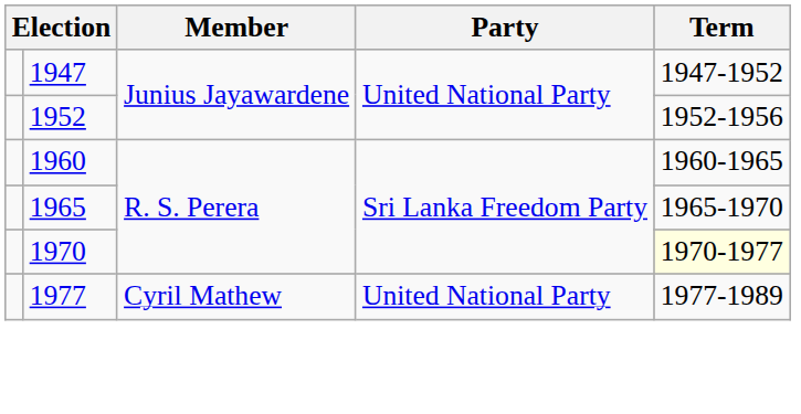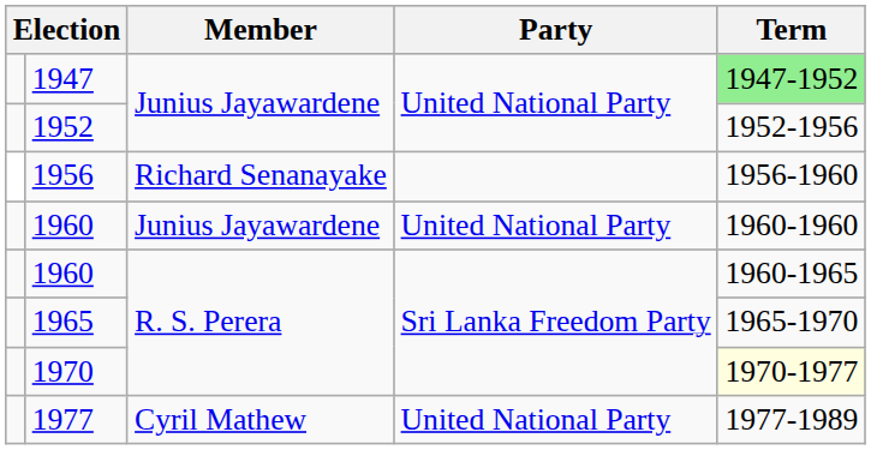1947 | Term: no background -> lightgreen background
+ row: 1956 | Richard Senanayake | 1956-1960
+ row: 1960 | Junius Jayawardene | United National Party | 1960-1960
